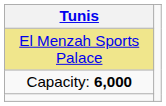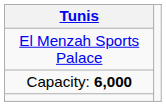El Menzah Sports Palace | Tunis: khaki background -> no background
